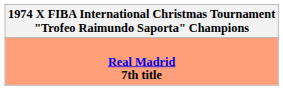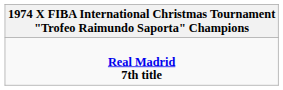row 2 | column 1: lightsalmon background -> no background
